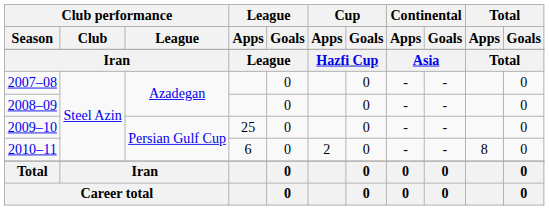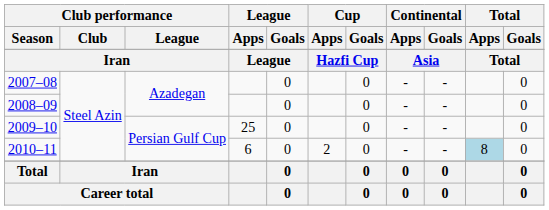2010–11 | Total / Apps: no background -> lightblue background
